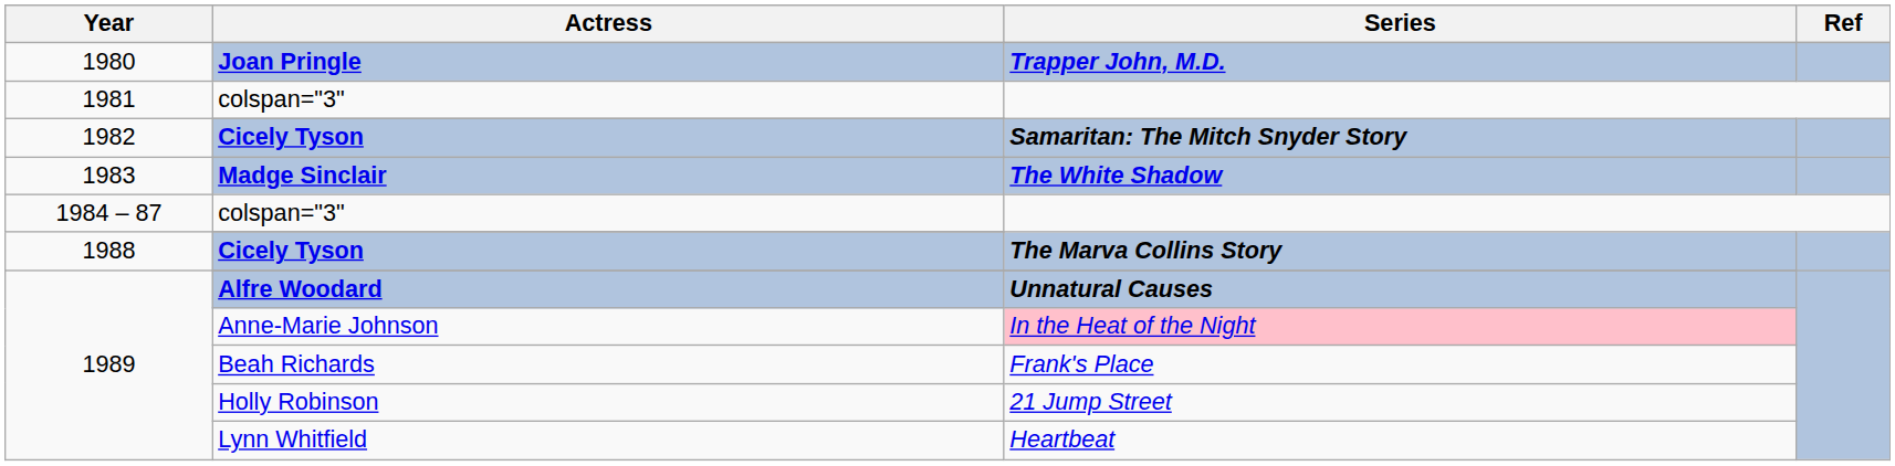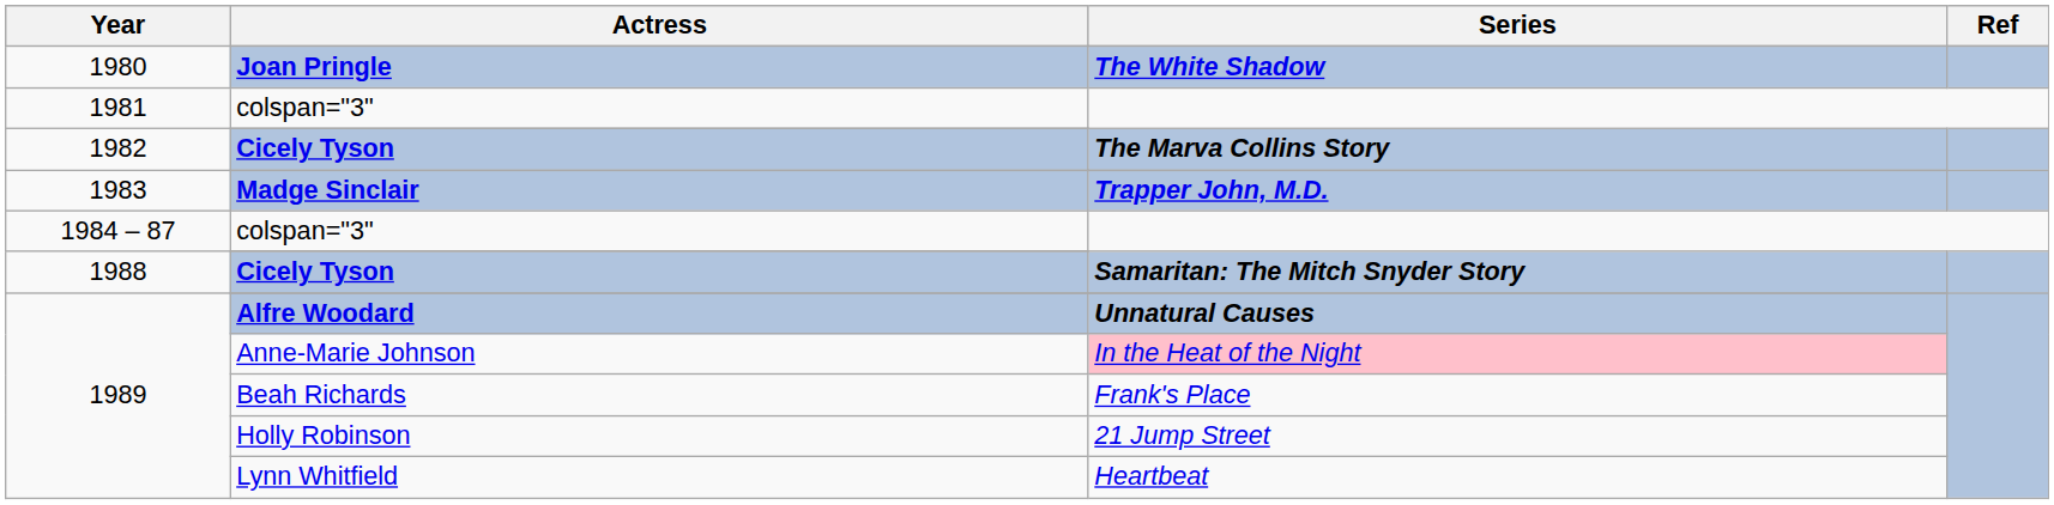Joan Pringle | Series: Trapper John, M.D. -> The White Shadow
1982 / Cicely Tyson | Series: Samaritan: The Mitch Snyder Story -> The Marva Collins Story
Madge Sinclair | Series: The White Shadow -> Trapper John, M.D.
1988 / Cicely Tyson | Series: The Marva Collins Story -> Samaritan: The Mitch Snyder Story
